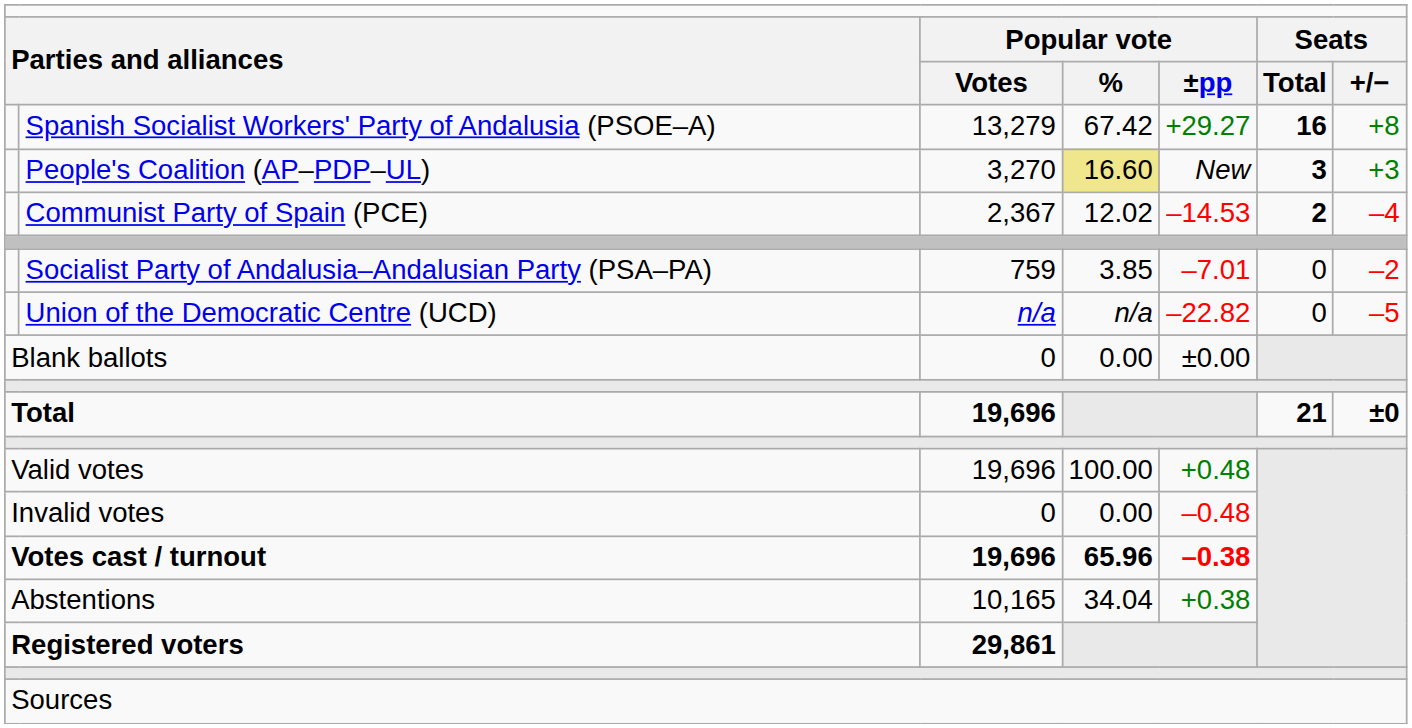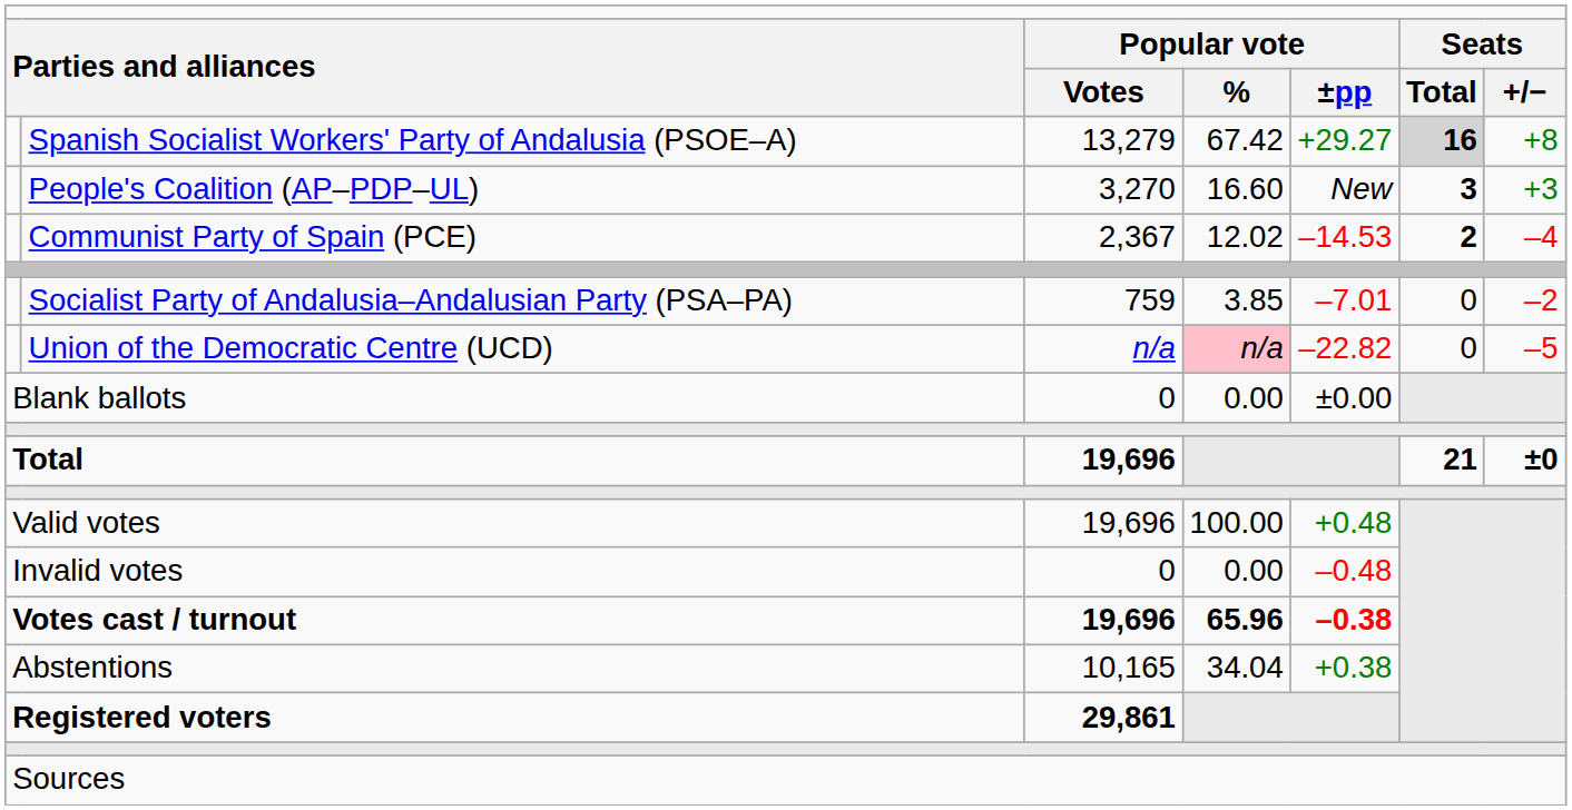Spanish Socialist Workers' Party of Andalusia (PSOE–A) | column 6: no background -> lightgrey background
People's Coalition (AP–PDP–UL) | column 4: khaki background -> no background
Union of the Democratic Centre (UCD) | column 4: no background -> pink background
